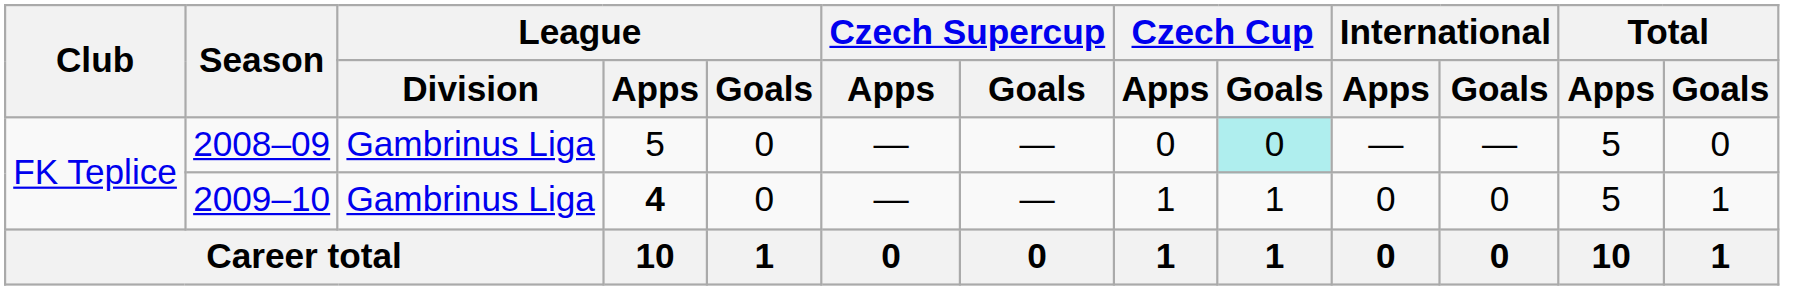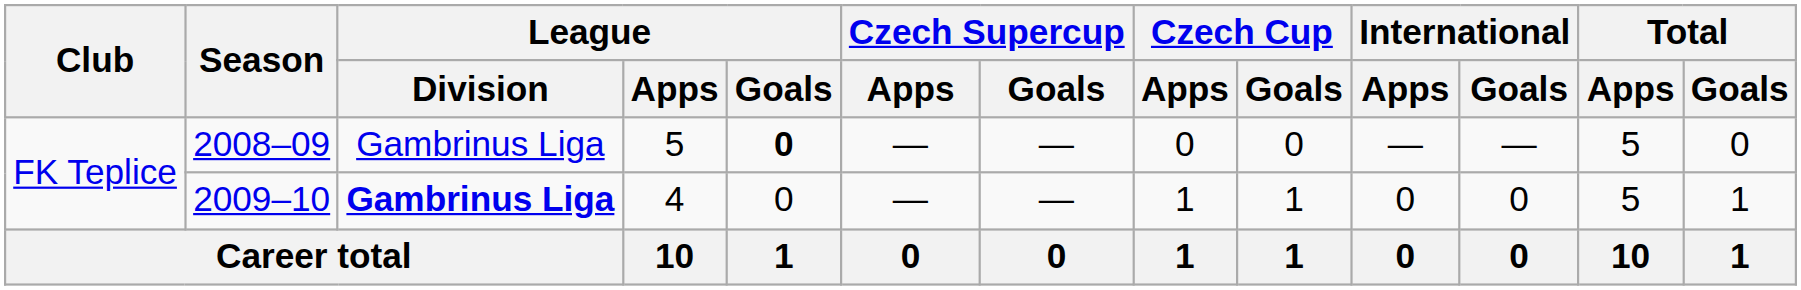2008–09 | League / Goals: normal -> bold
2008–09 | Czech Cup / Goals: paleturquoise background -> no background
2009–10 | League / Division: normal -> bold
2009–10 | League / Apps: bold -> normal
